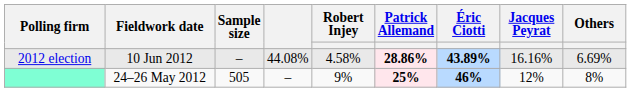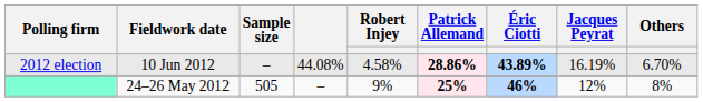2012 election | Jacques Peyrat: 16.16% -> 16.19%
2012 election | Others: 6.69% -> 6.70%
